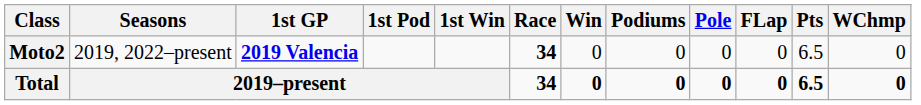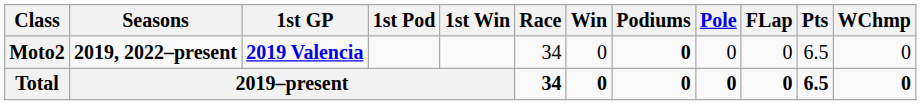Moto2 | Seasons: normal -> bold
Moto2 | Race: bold -> normal
Moto2 | Podiums: normal -> bold
